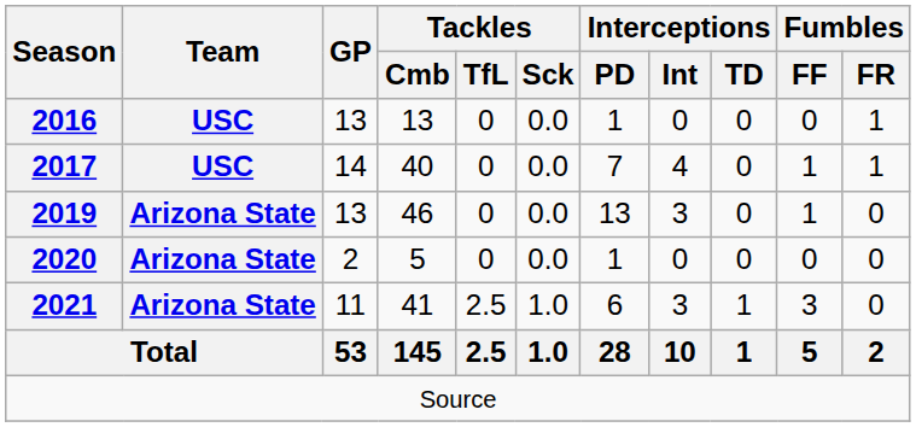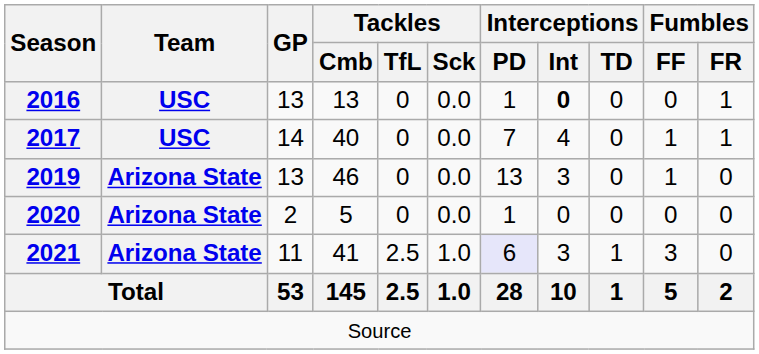2016 | Interceptions / Int: normal -> bold
2021 | Interceptions / PD: no background -> lavender background
